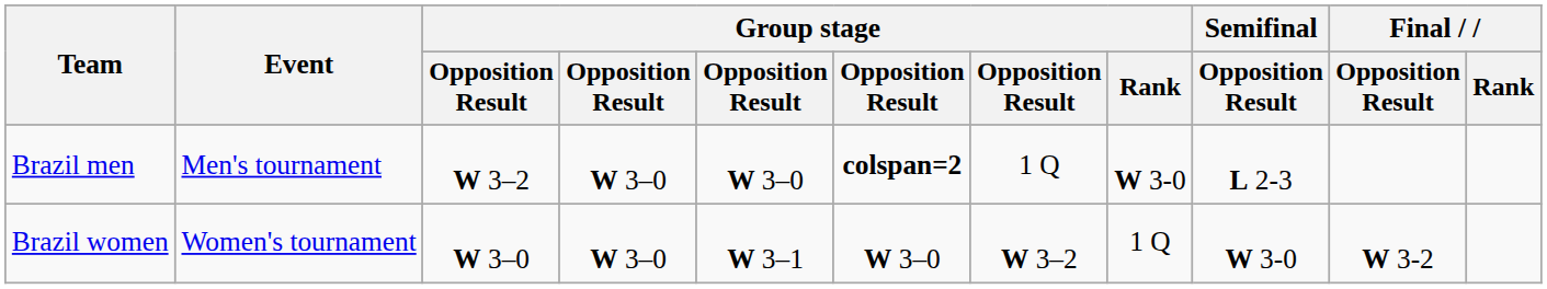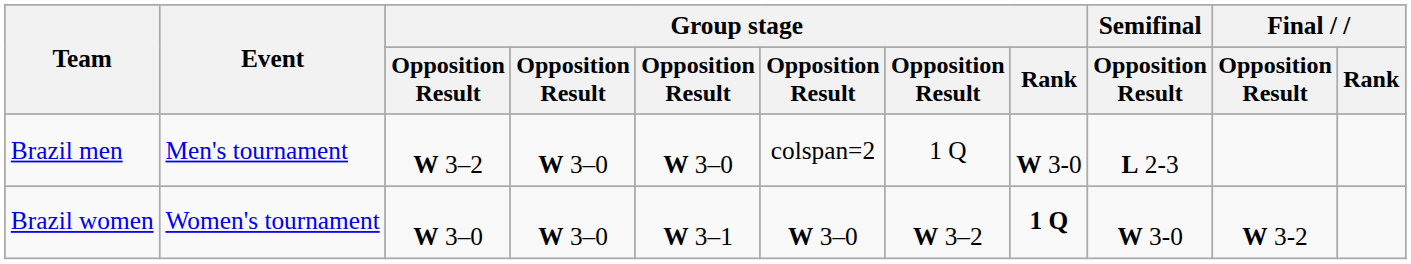Brazil men | column 6: bold -> normal
Brazil women | Group stage / Rank: normal -> bold
